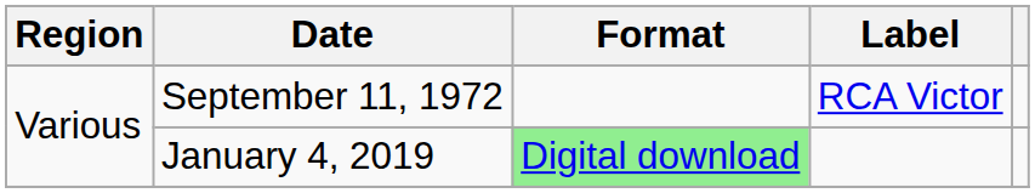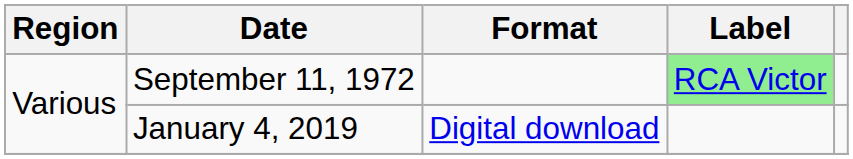September 11, 1972 | Label: no background -> lightgreen background
January 4, 2019 | Format: lightgreen background -> no background
